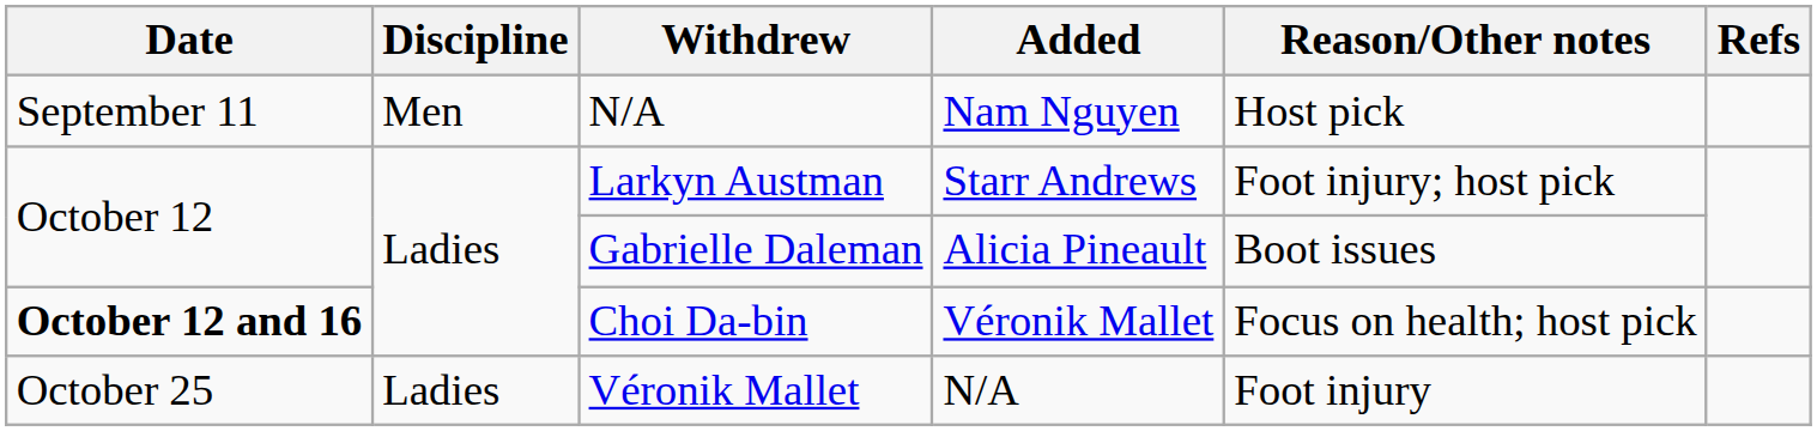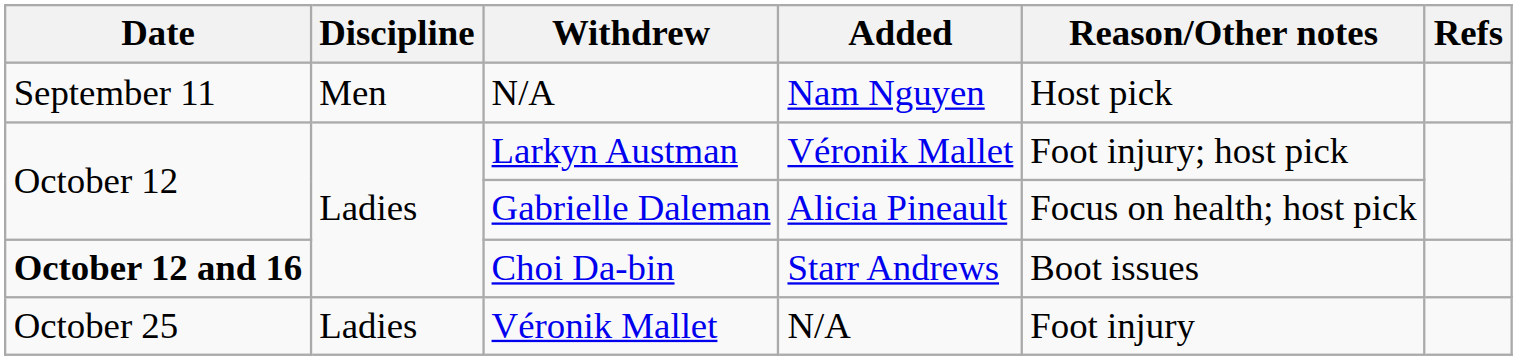Larkyn Austman | Added: Starr Andrews -> Véronik Mallet
Gabrielle Daleman | Reason/Other notes: Boot issues -> Focus on health; host pick
Choi Da-bin | Added: Véronik Mallet -> Starr Andrews
Choi Da-bin | Reason/Other notes: Focus on health; host pick -> Boot issues
